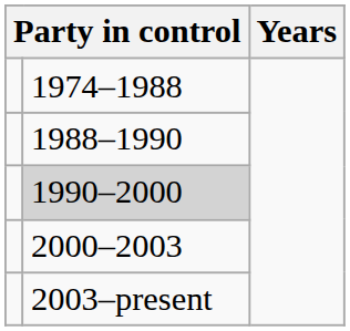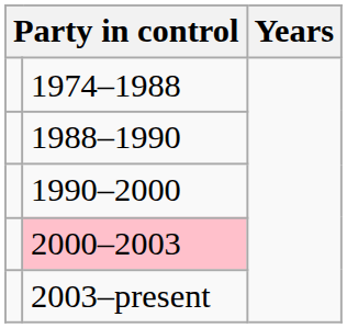1990–2000 | column 2: lightgrey background -> no background
2000–2003 | column 2: no background -> pink background
